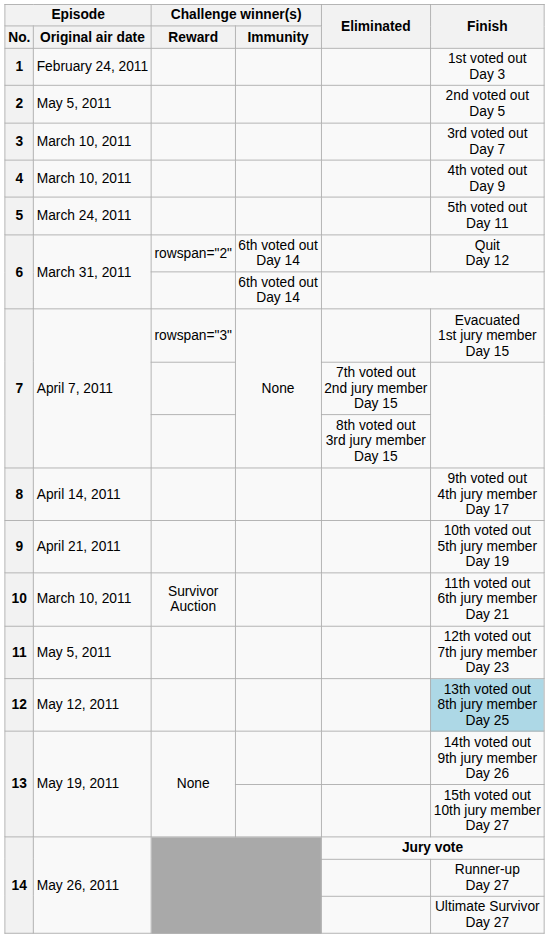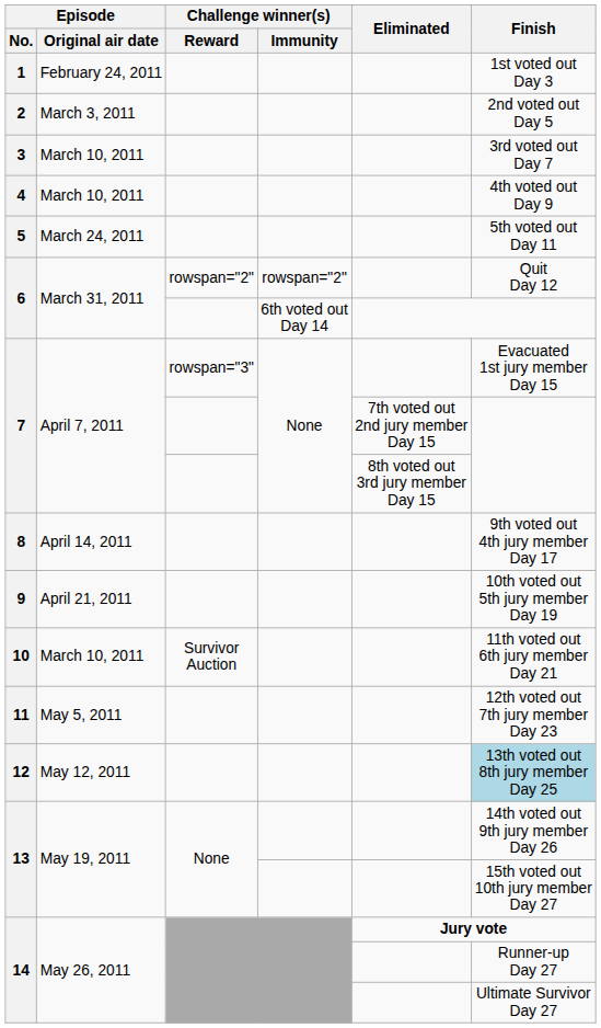2 | Episode / Original air date: May 5, 2011 -> March 3, 2011
6 / rowspan="2" | Challenge winner(s) / Immunity: 6th voted out Day 14 -> rowspan="2"
